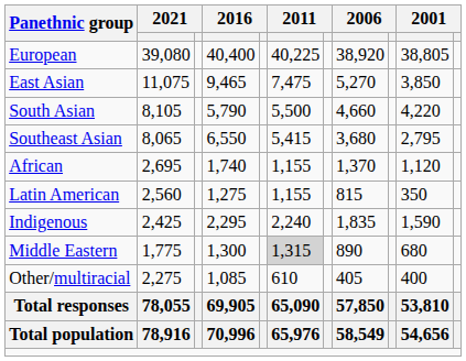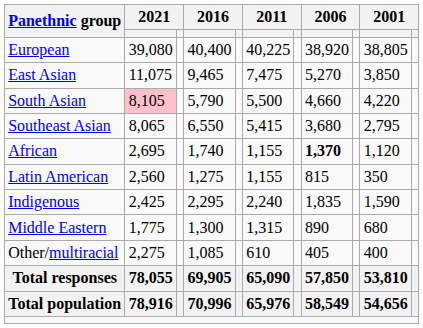South Asian | column 2: no background -> pink background
African | column 8: normal -> bold
Middle Eastern | column 6: lightgrey background -> no background
